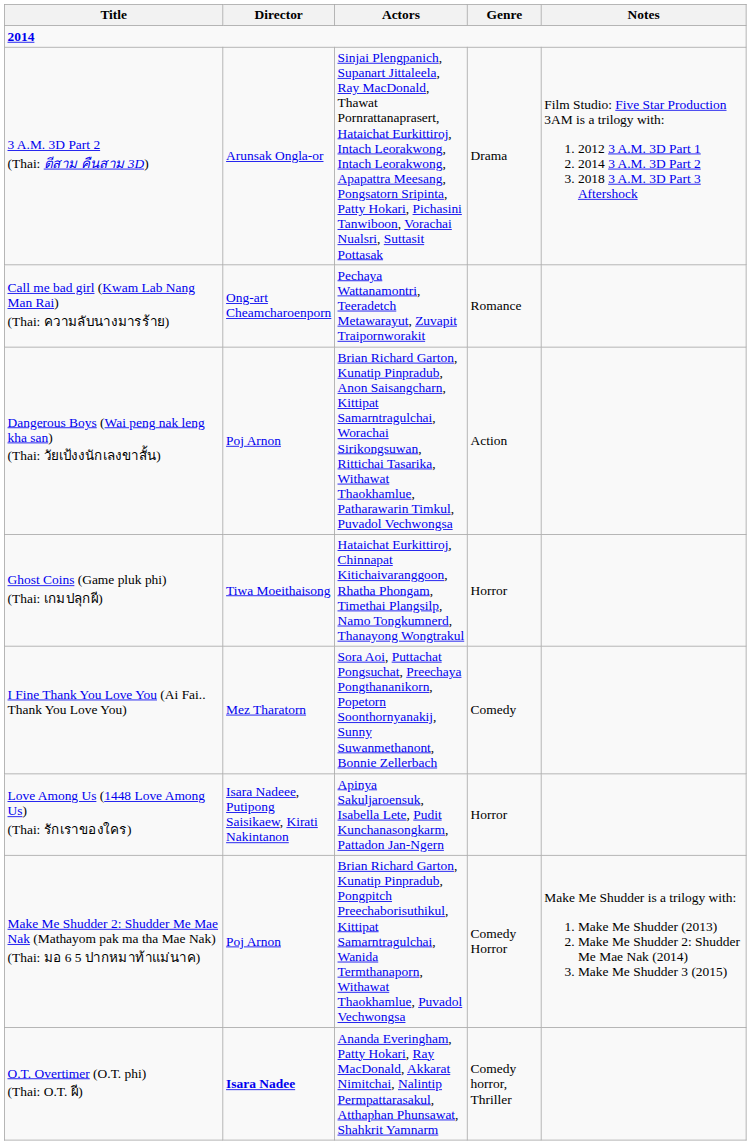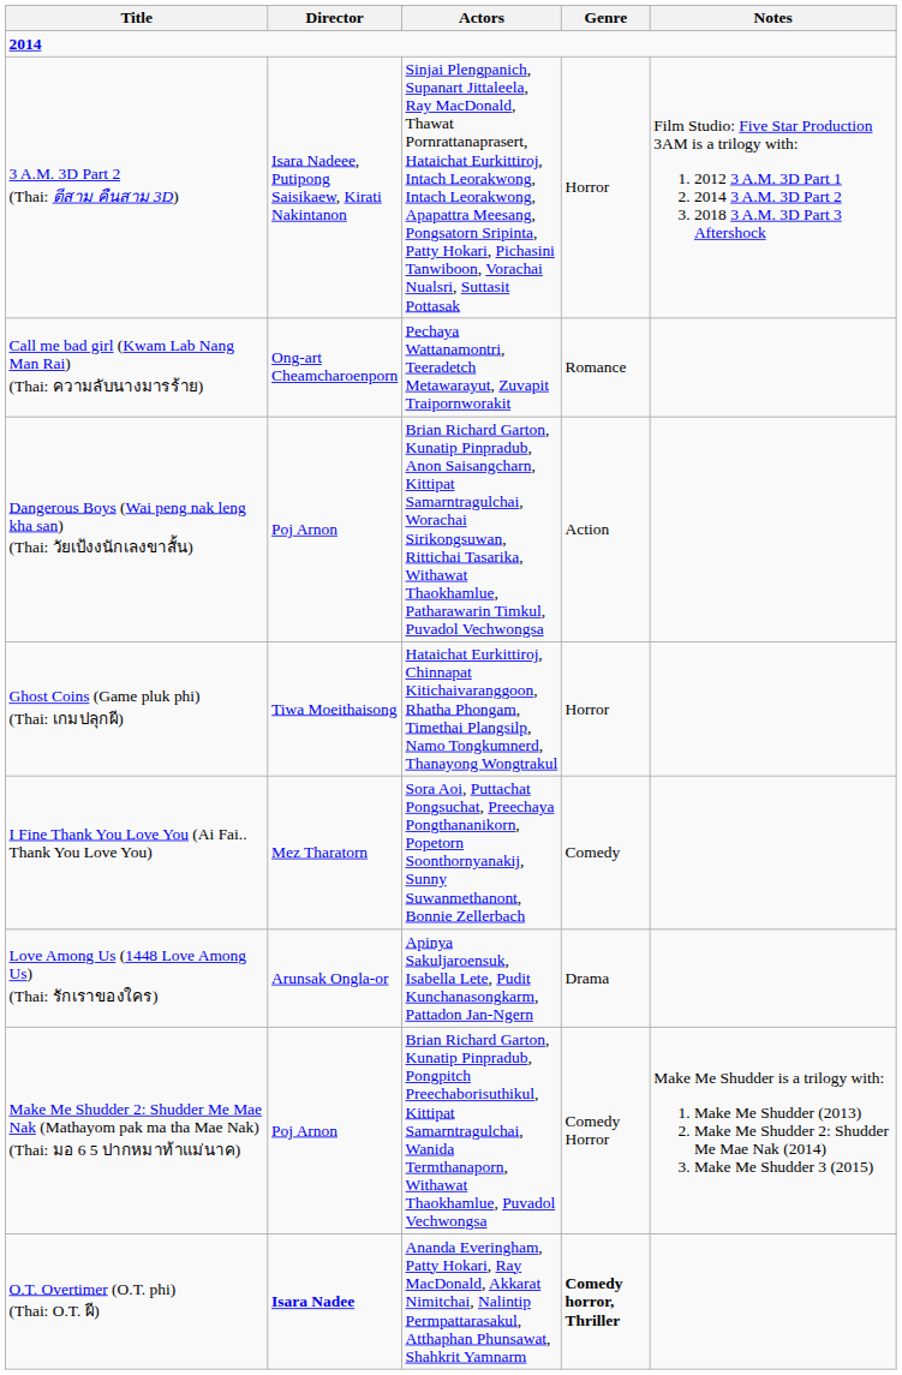3 A.M. 3D Part 2 (Thai: ตีสาม คืนสาม 3D) | Director: Arunsak Ongla-or -> Isara Nadeee, Putipong Saisikaew, Kirati Nakintanon
3 A.M. 3D Part 2 (Thai: ตีสาม คืนสาม 3D) | Genre: Drama -> Horror
Love Among Us (1448 Love Among Us) (Thai: รักเราของใคร) | Director: Isara Nadeee, Putipong Saisikaew, Kirati Nakintanon -> Arunsak Ongla-or
Love Among Us (1448 Love Among Us) (Thai: รักเราของใคร) | Genre: Horror -> Drama
O.T. Overtimer (O.T. phi) (Thai: O.T. ผี) | Genre: normal -> bold
